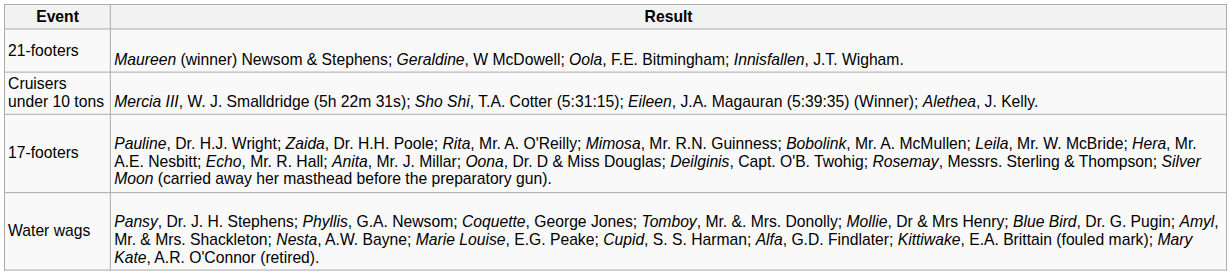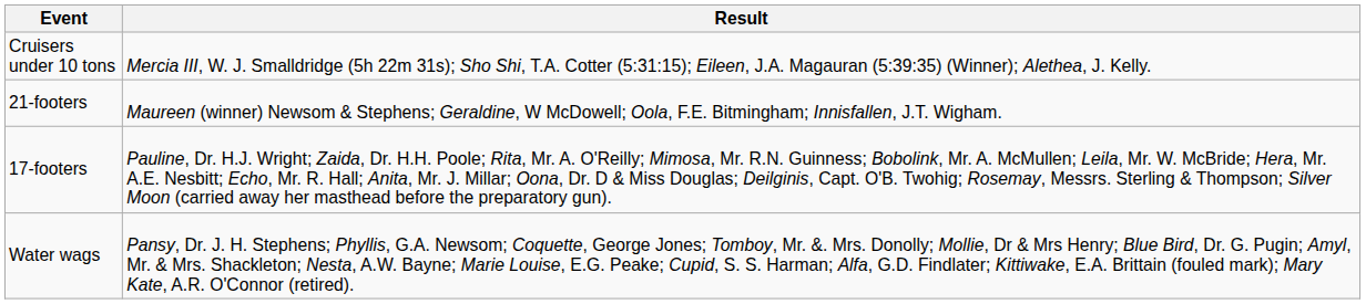rows swapped: Cruisers under 10 tons <-> 21-footers
